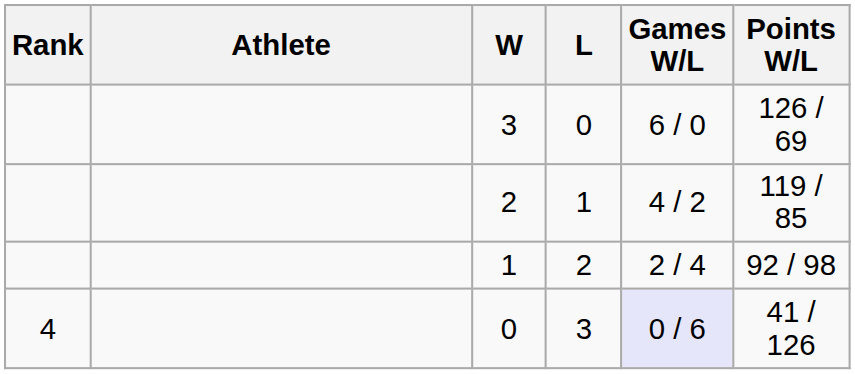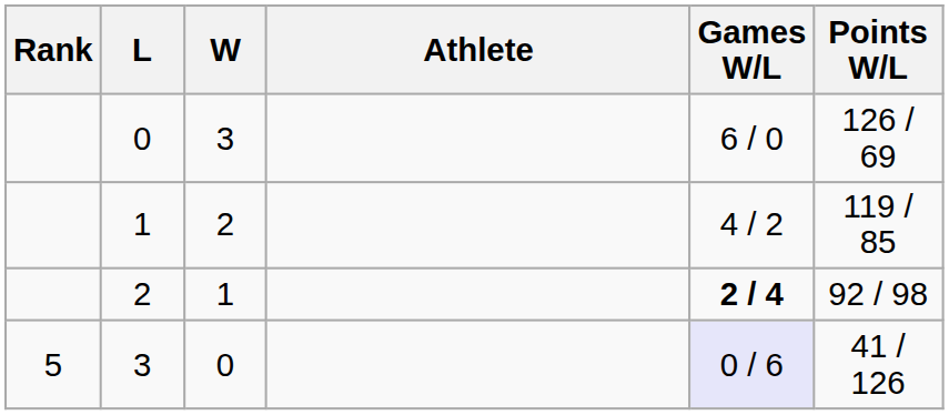columns swapped: Athlete <-> L
row 4 | Games W/L: normal -> bold
row 5 | Rank: 4 -> 5
